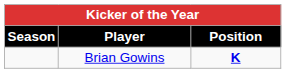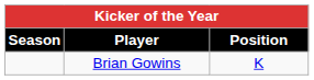Brian Gowins | Position: bold -> normal
